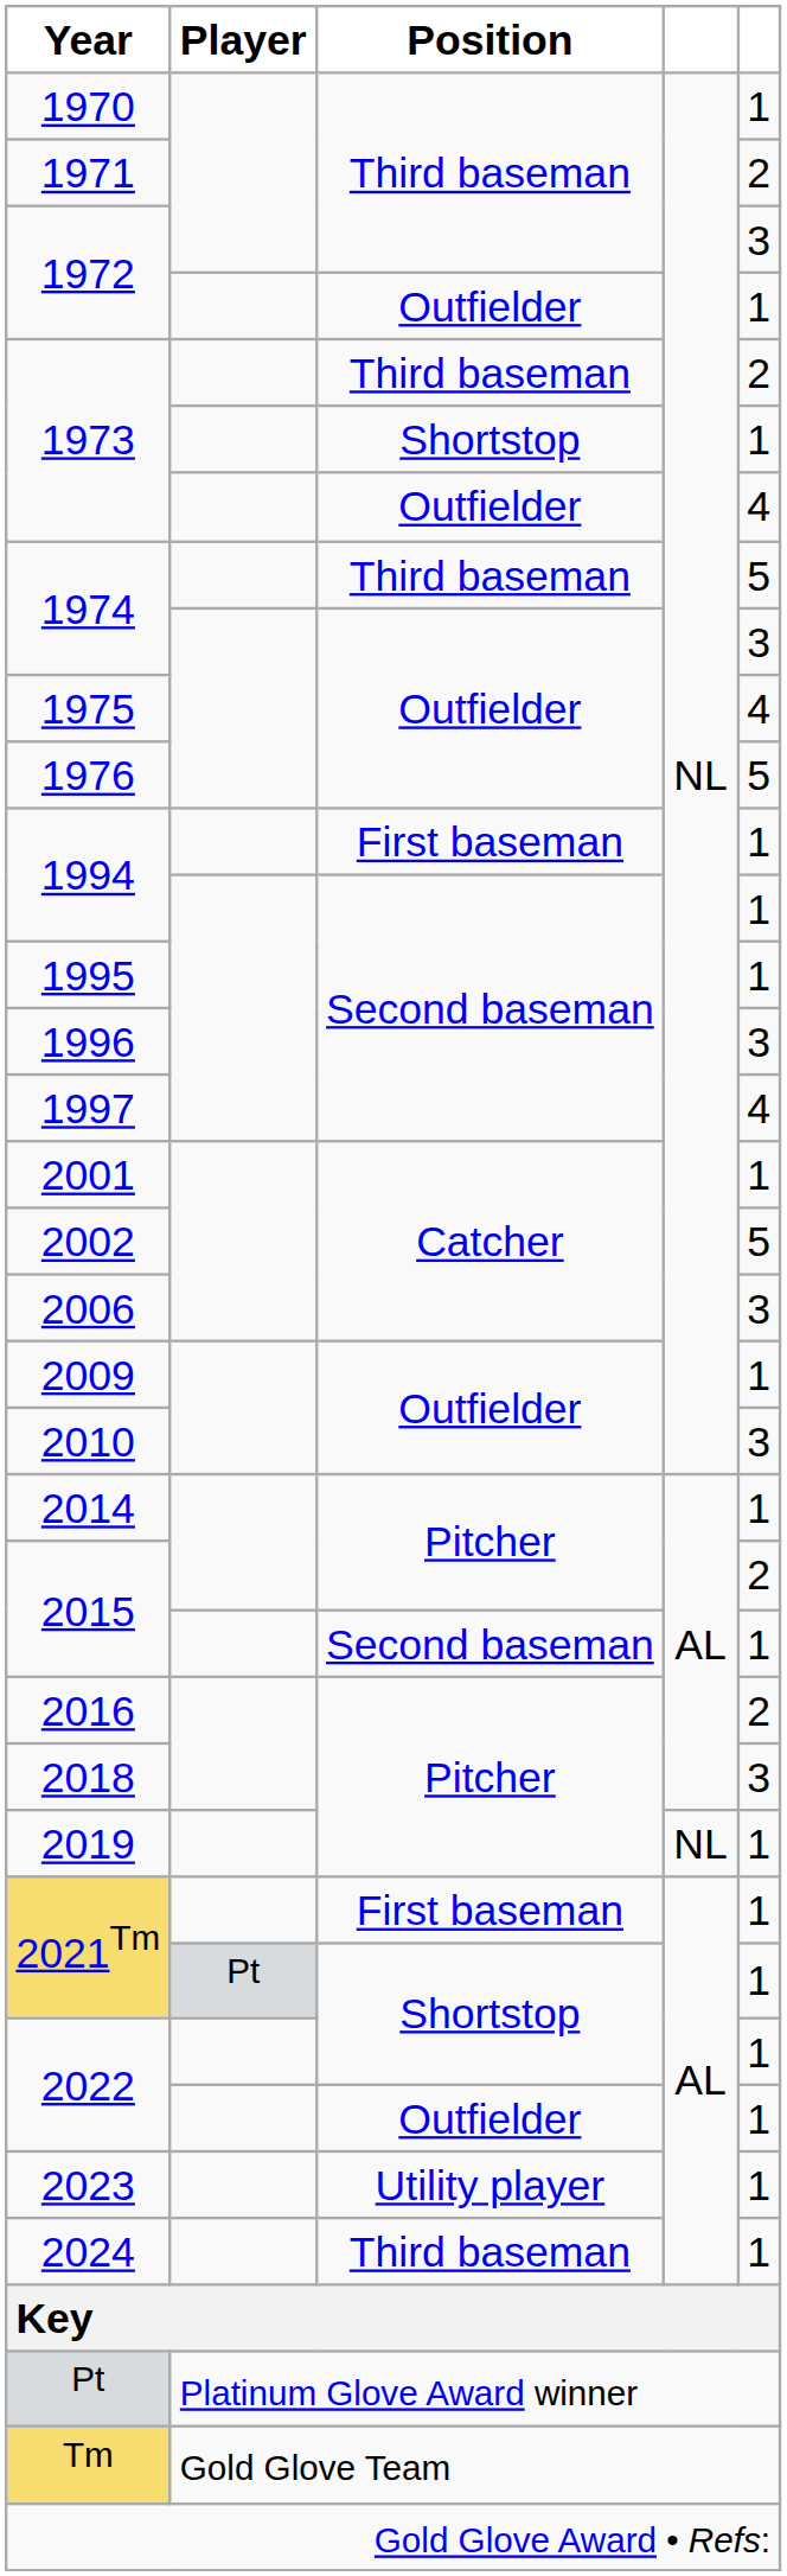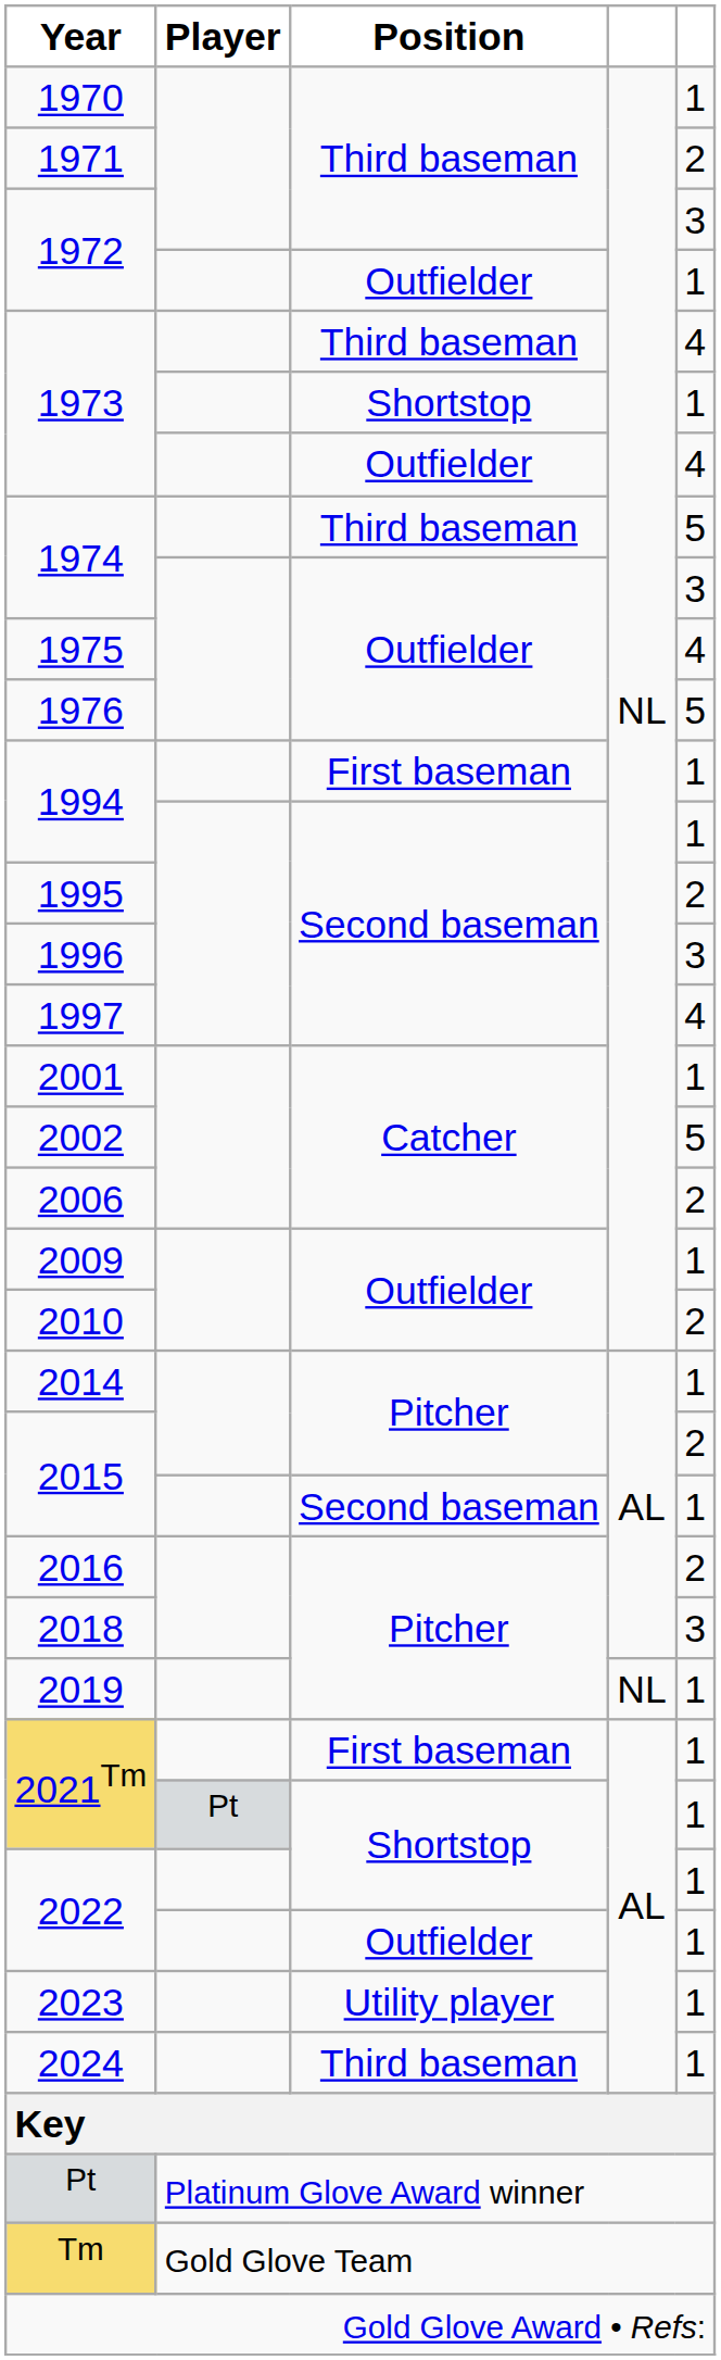1973 / Third baseman | column 5: 2 -> 4
1995 | column 5: 1 -> 2
2006 | column 5: 3 -> 2
2010 | column 5: 3 -> 2
